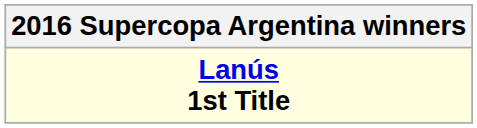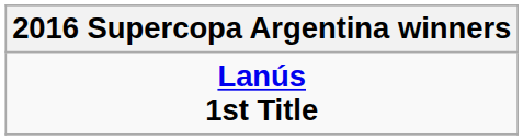row 2 | column 1: lightyellow background -> no background
